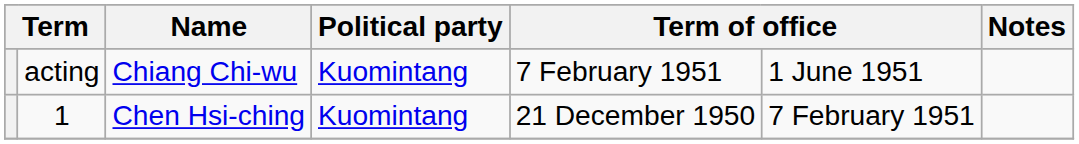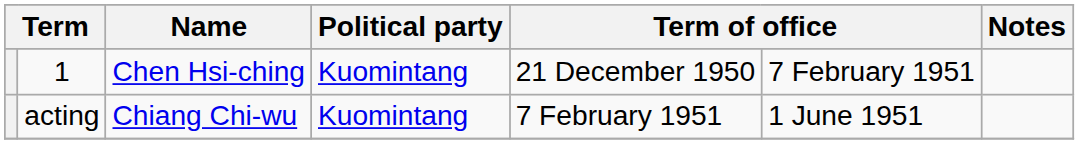rows swapped: 1 <-> acting
